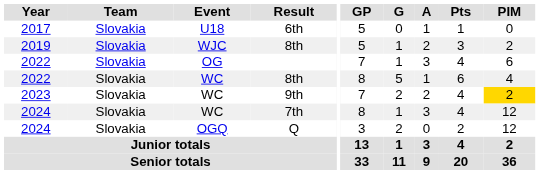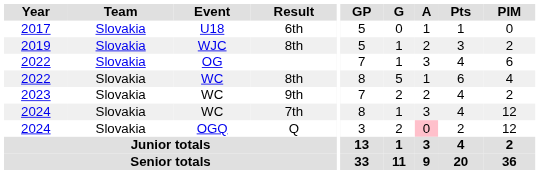9th | PIM: gold background -> no background
Q | A: no background -> pink background
